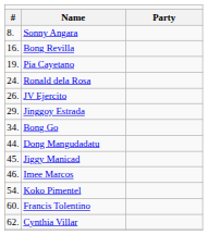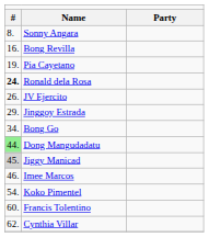Ronald dela Rosa | column 1: normal -> bold
Dong Mangudadatu | column 1: no background -> lightgreen background
Jiggy Manicad | column 1: no background -> lightgrey background
